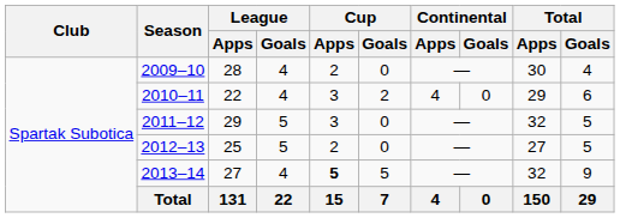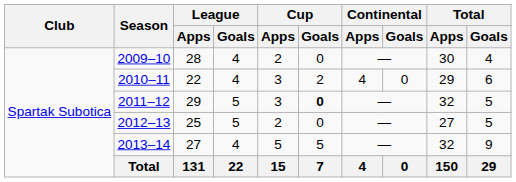2011–12 | Cup / Goals: normal -> bold
2013–14 | Cup / Apps: bold -> normal
